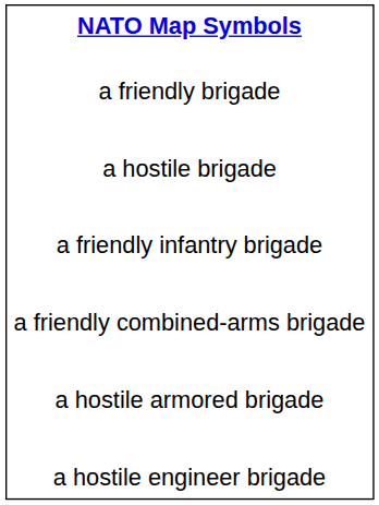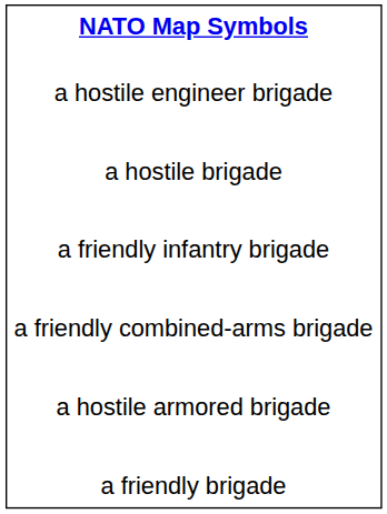row 2 | column 1: a friendly brigade -> a hostile engineer brigade
row 7 | column 1: a hostile engineer brigade -> a friendly brigade
